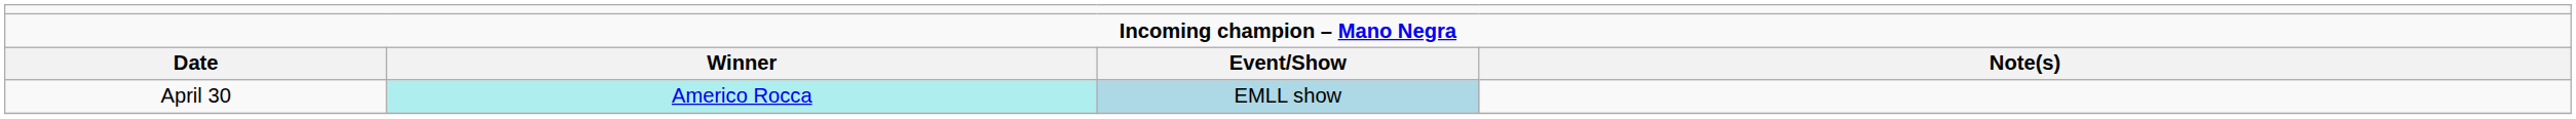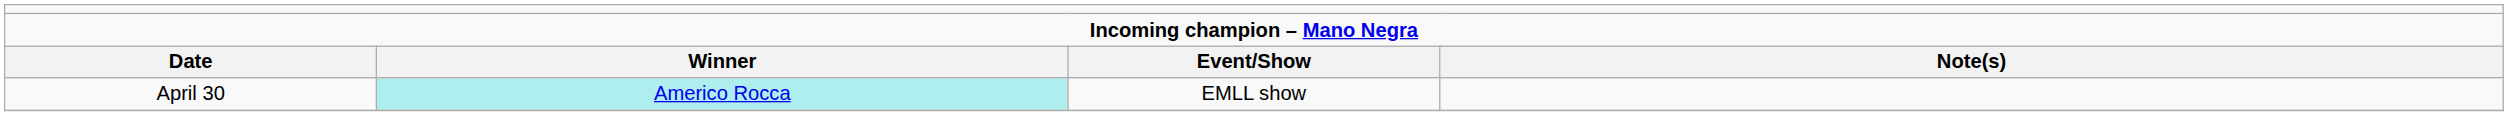April 30 | column 3: lightblue background -> no background
